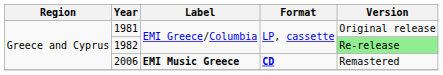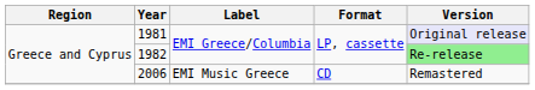1981 | Version: no background -> lavender background
2006 | Label: bold -> normal
2006 | Format: bold -> normal
